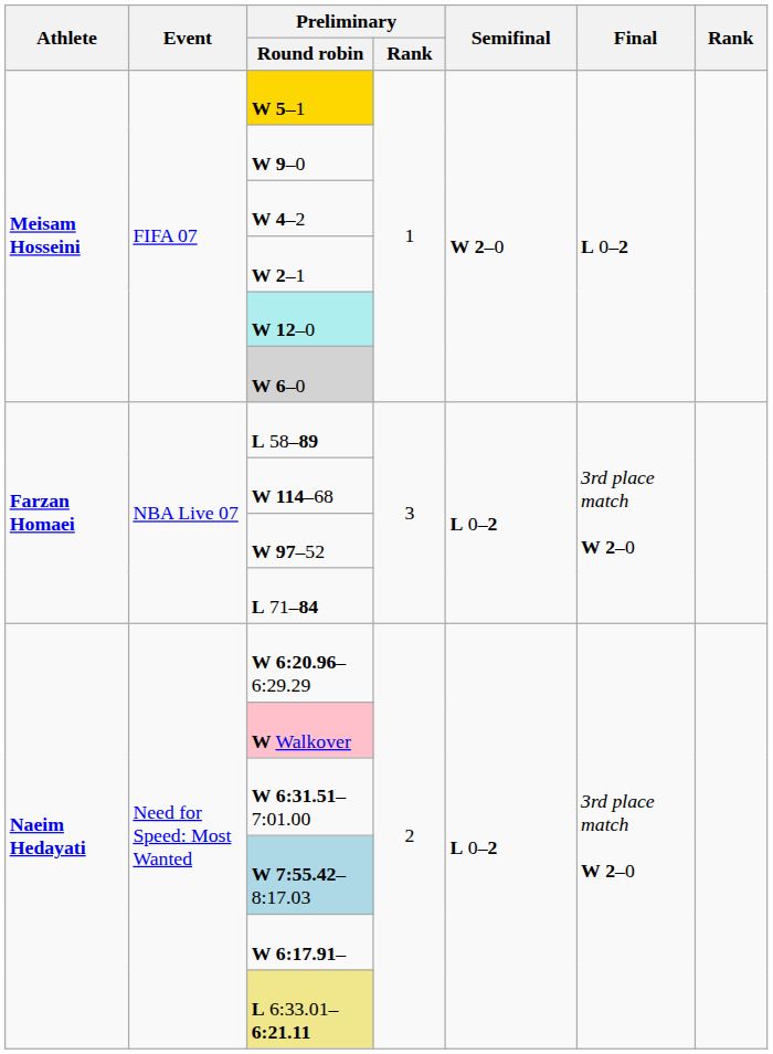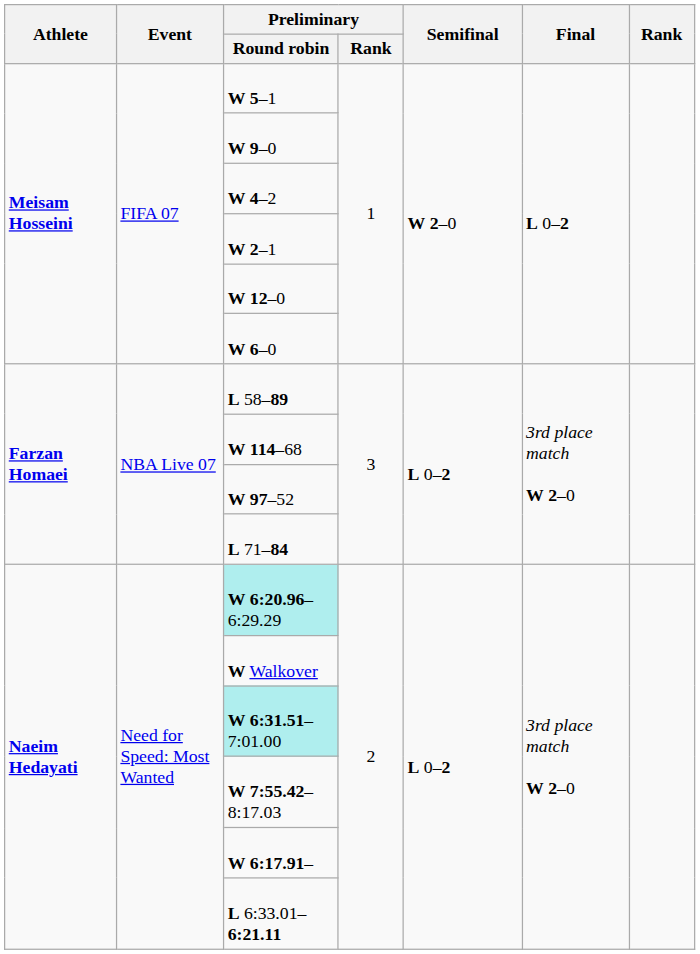W 5–1 | Preliminary / Round robin: gold background -> no background
W 12–0 | Preliminary / Round robin: paleturquoise background -> no background
W 6–0 | Preliminary / Round robin: lightgrey background -> no background
W 6:20.96–6:29.29 | Preliminary / Round robin: no background -> paleturquoise background
W Walkover | Preliminary / Round robin: pink background -> no background
W 6:31.51–7:01.00 | Preliminary / Round robin: no background -> paleturquoise background
W 7:55.42–8:17.03 | Preliminary / Round robin: lightblue background -> no background
L 6:33.01–6:21.11 | Preliminary / Round robin: khaki background -> no background
